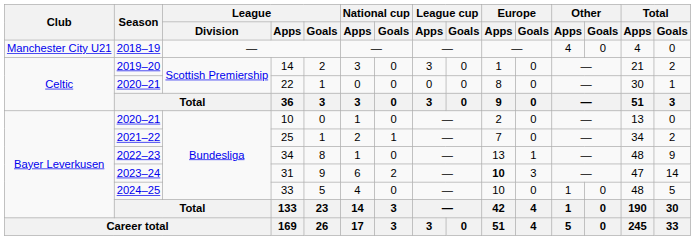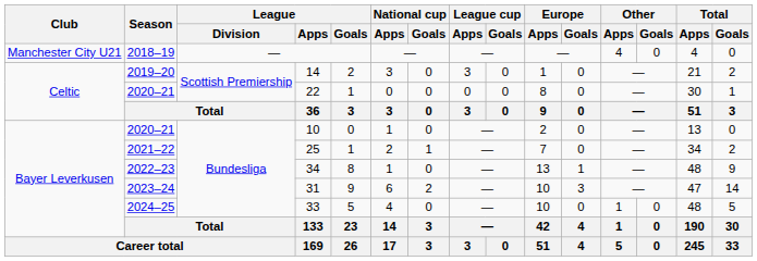31 | Europe / Apps: bold -> normal
